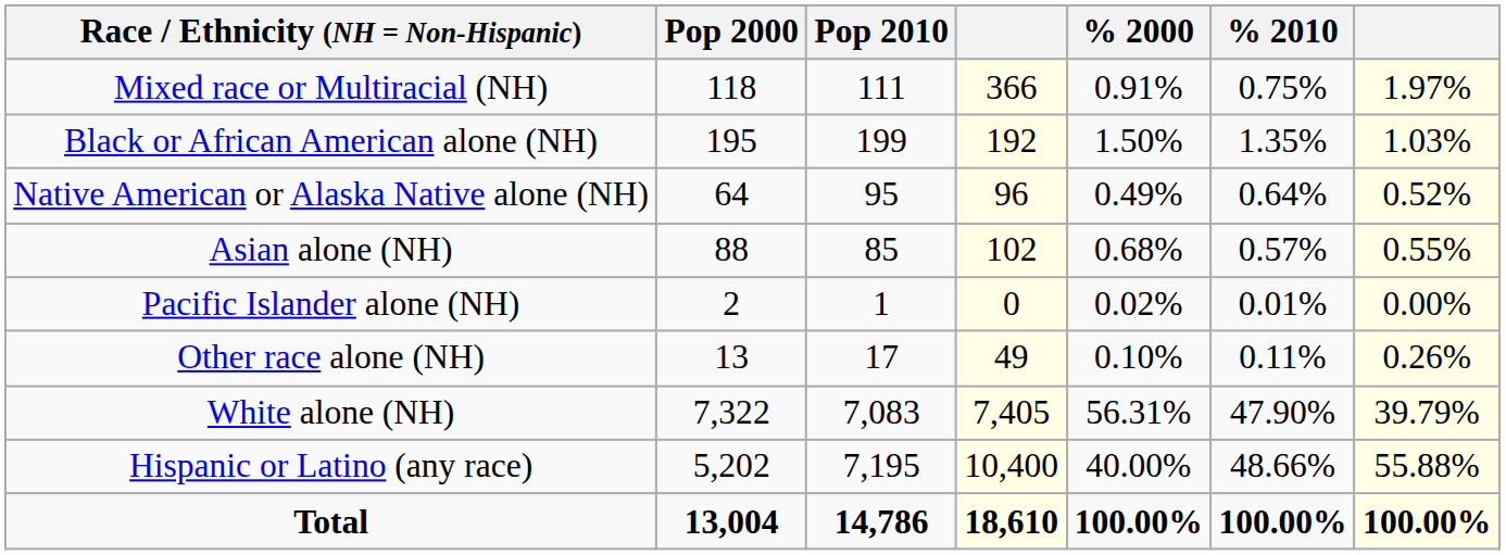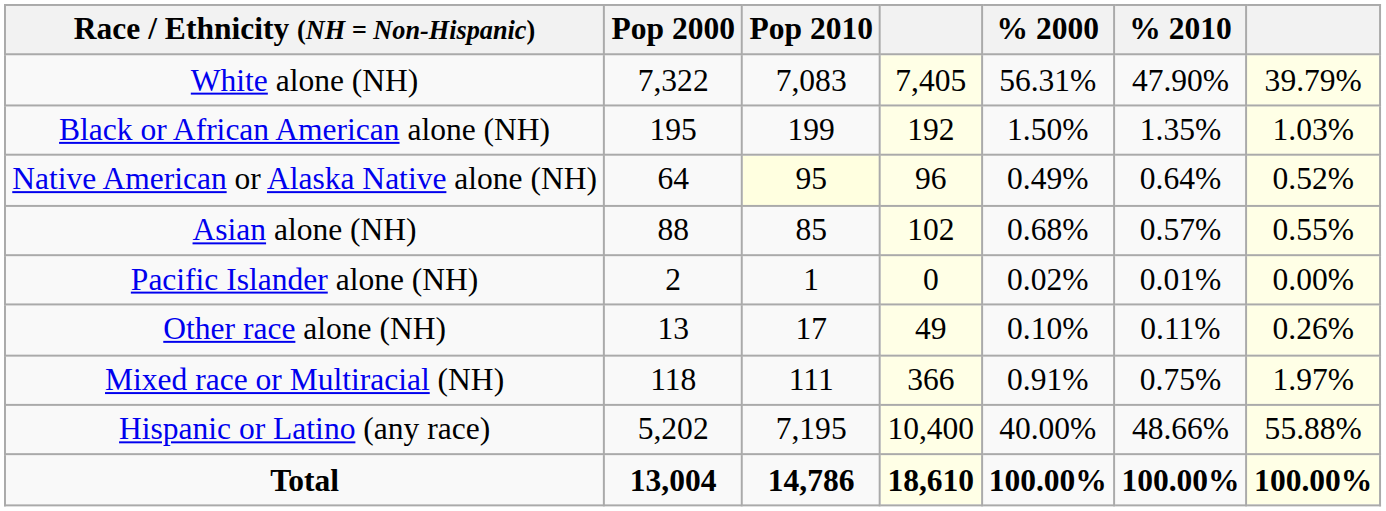rows swapped: White alone (NH) <-> Mixed race or Multiracial (NH)
Native American or Alaska Native alone (NH) | Pop 2010: no background -> lightyellow background
